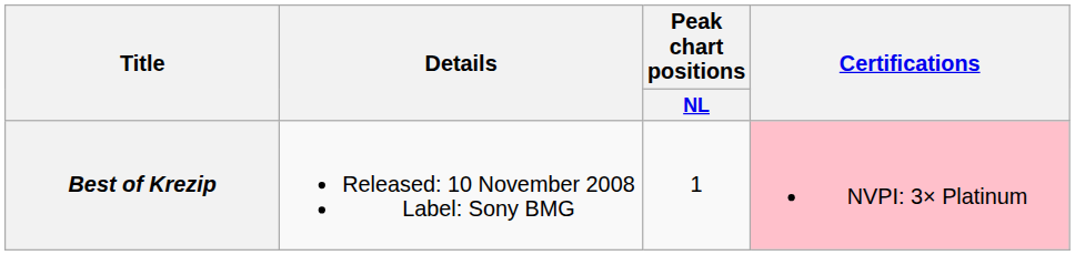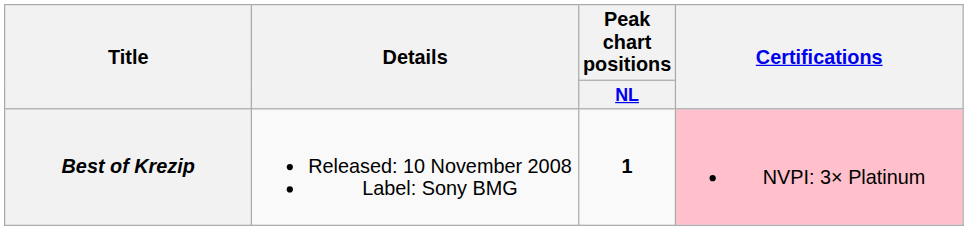Best of Krezip | Peak chart positions / NL: normal -> bold
